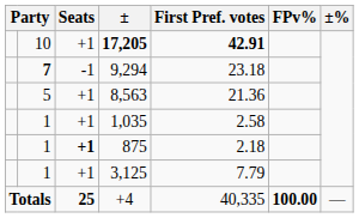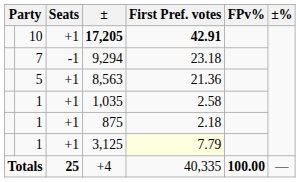9,294 | column 2: bold -> normal
875 | Seats: bold -> normal
3,125 | First Pref. votes: no background -> lightyellow background
